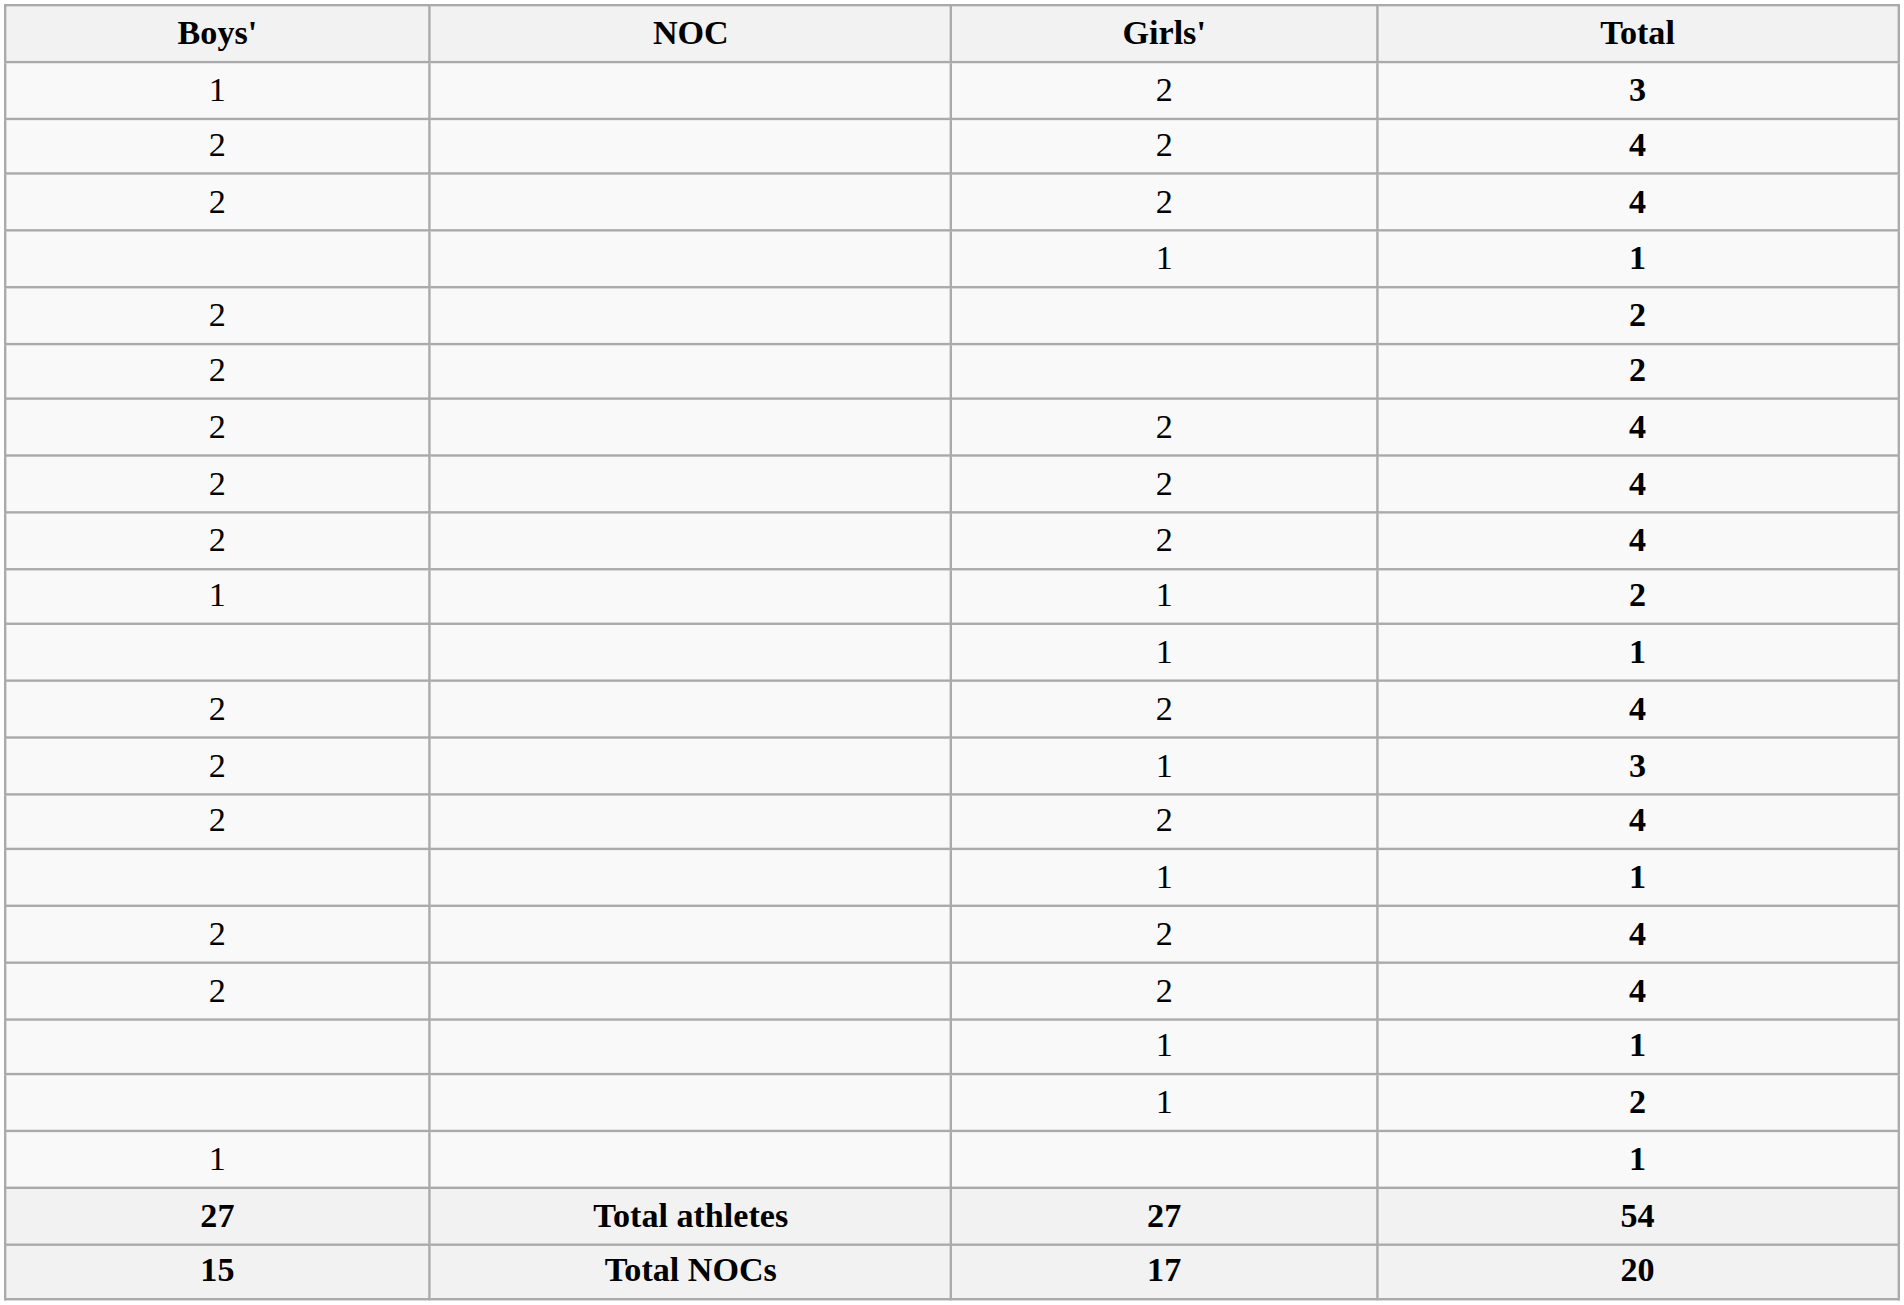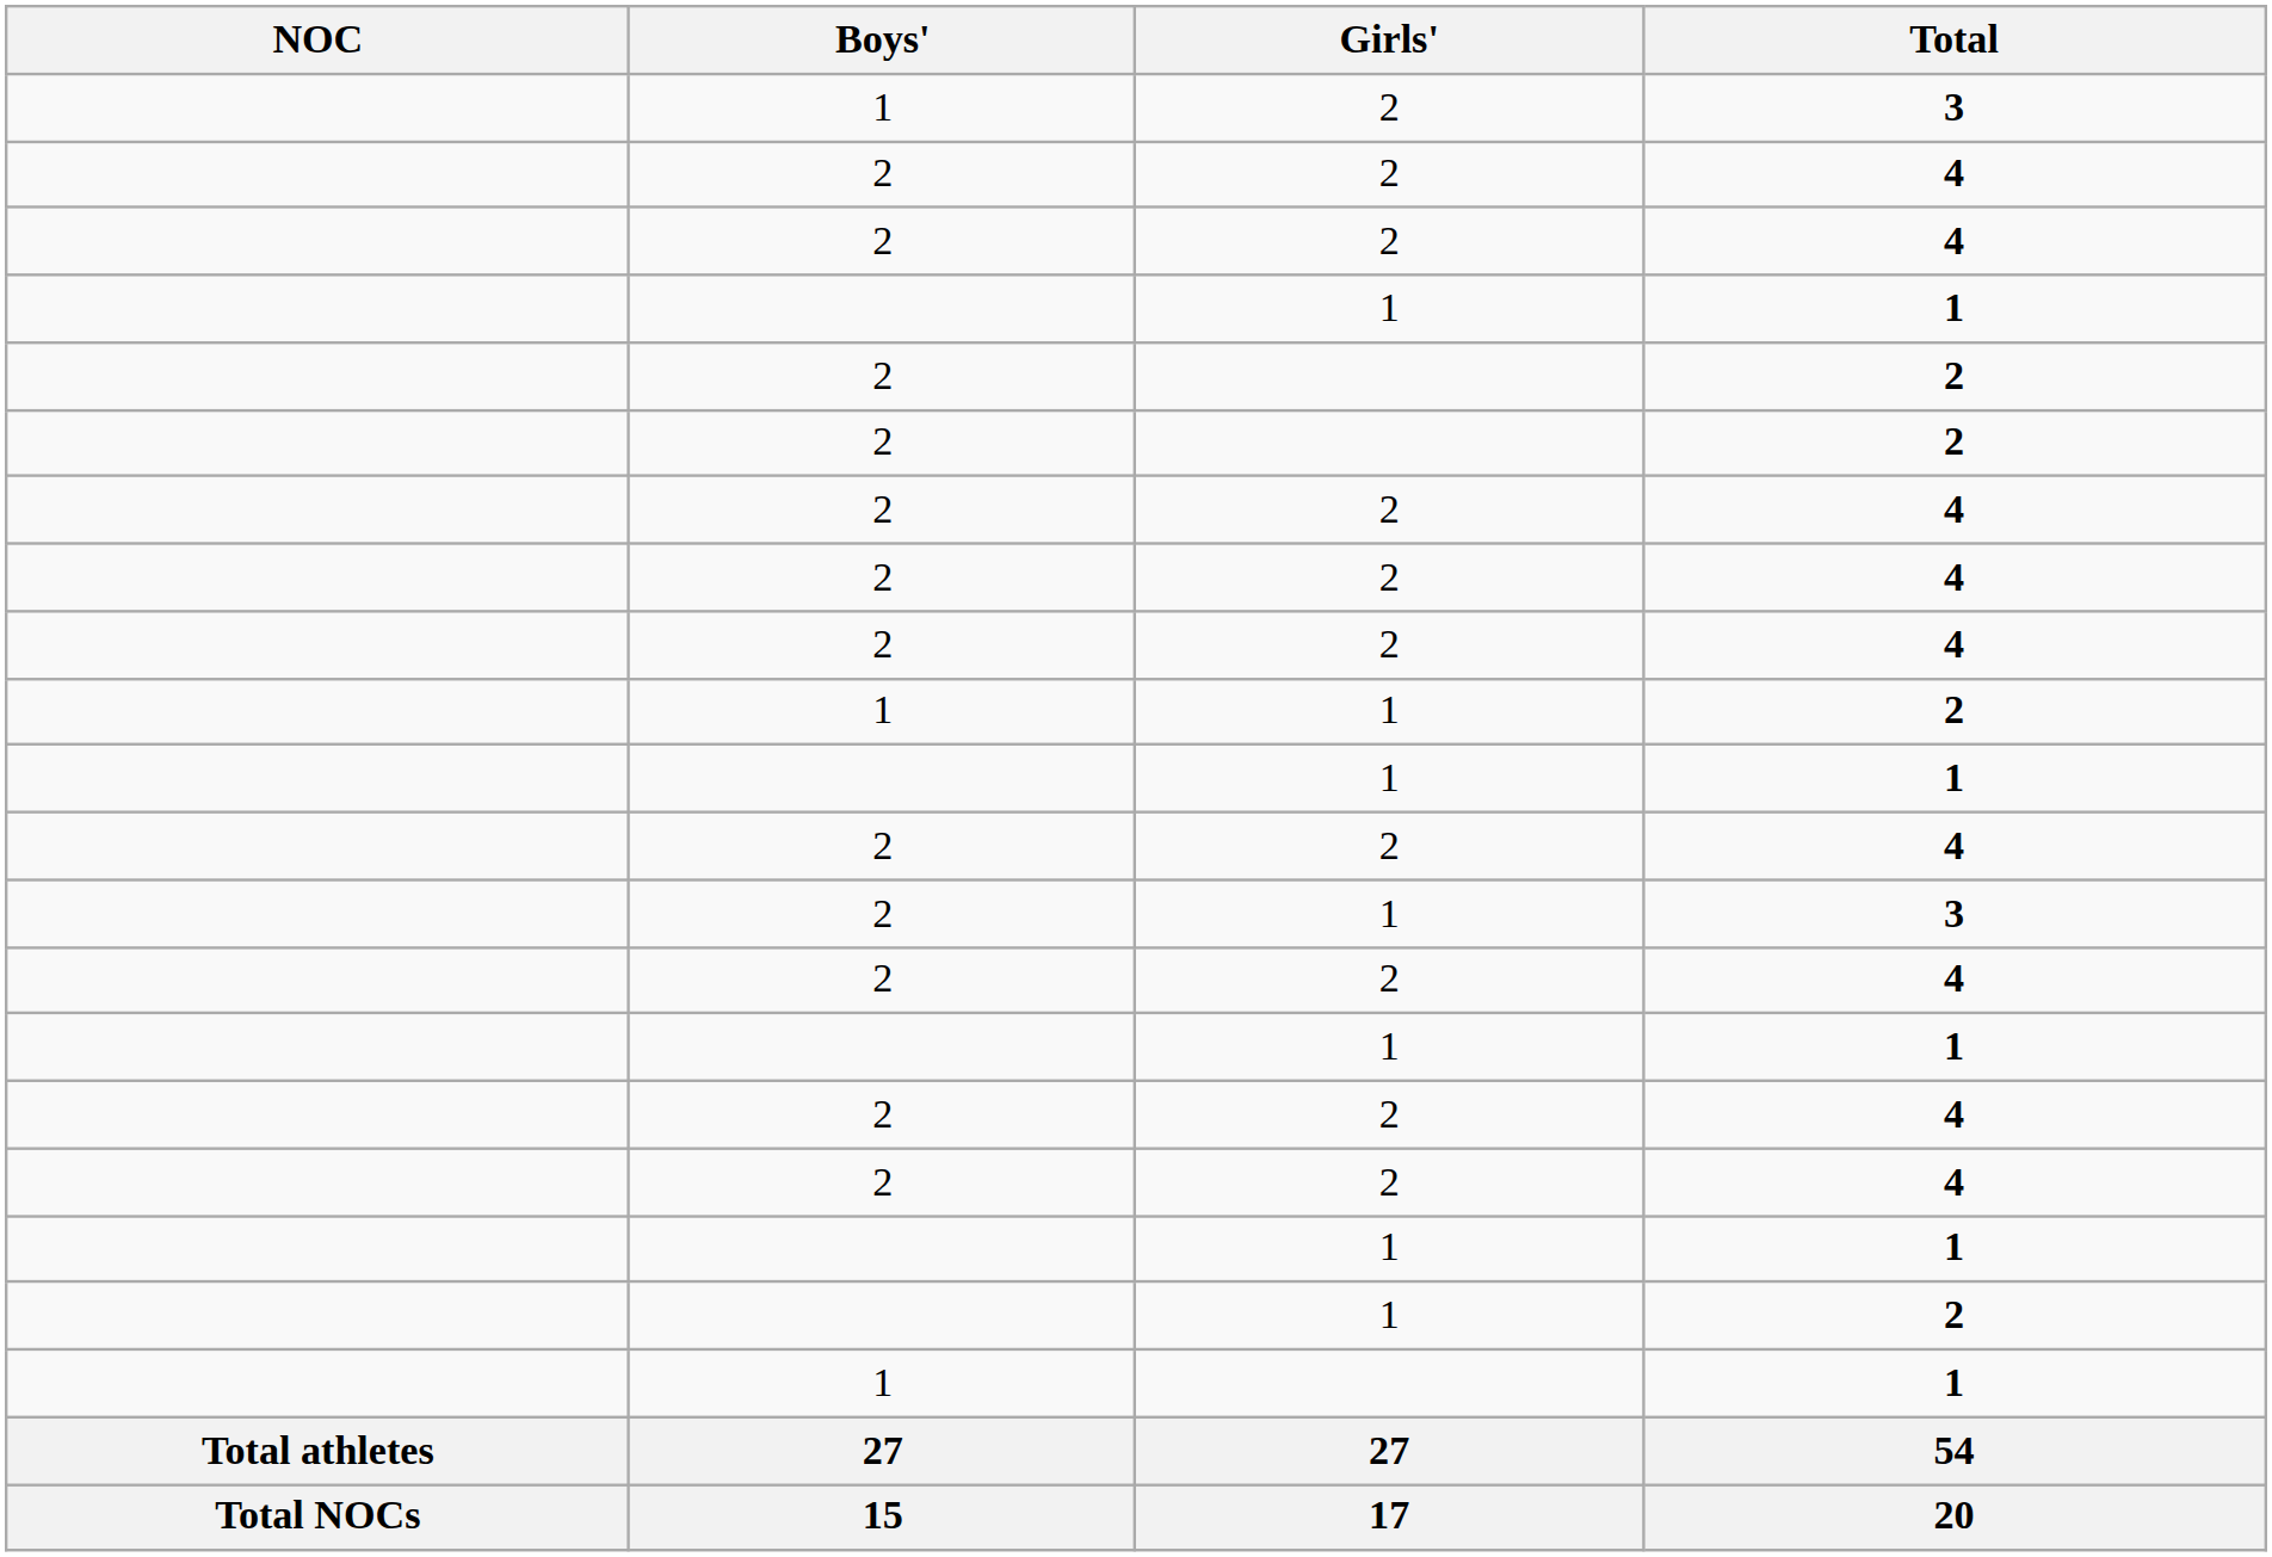columns swapped: NOC <-> Boys'
